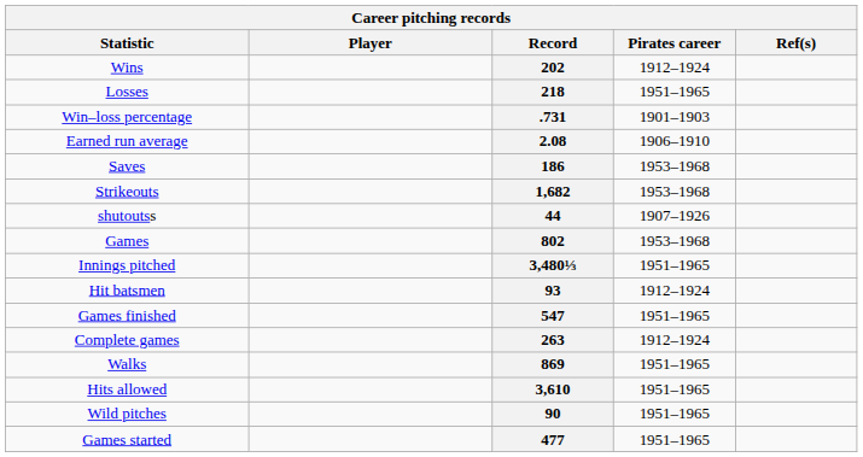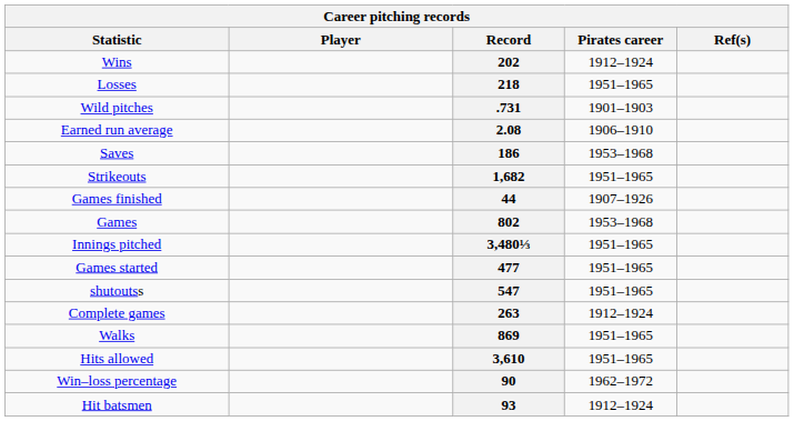.731 | Statistic: Win–loss percentage -> Wild pitches
1,682 | Pirates career: 1953–1968 -> 1951–1965
44 | Statistic: shutoutss -> Games finished
rows swapped: 477 <-> 93
547 | Statistic: Games finished -> shutoutss
90 | Statistic: Wild pitches -> Win–loss percentage
90 | Pirates career: 1951–1965 -> 1962–1972
